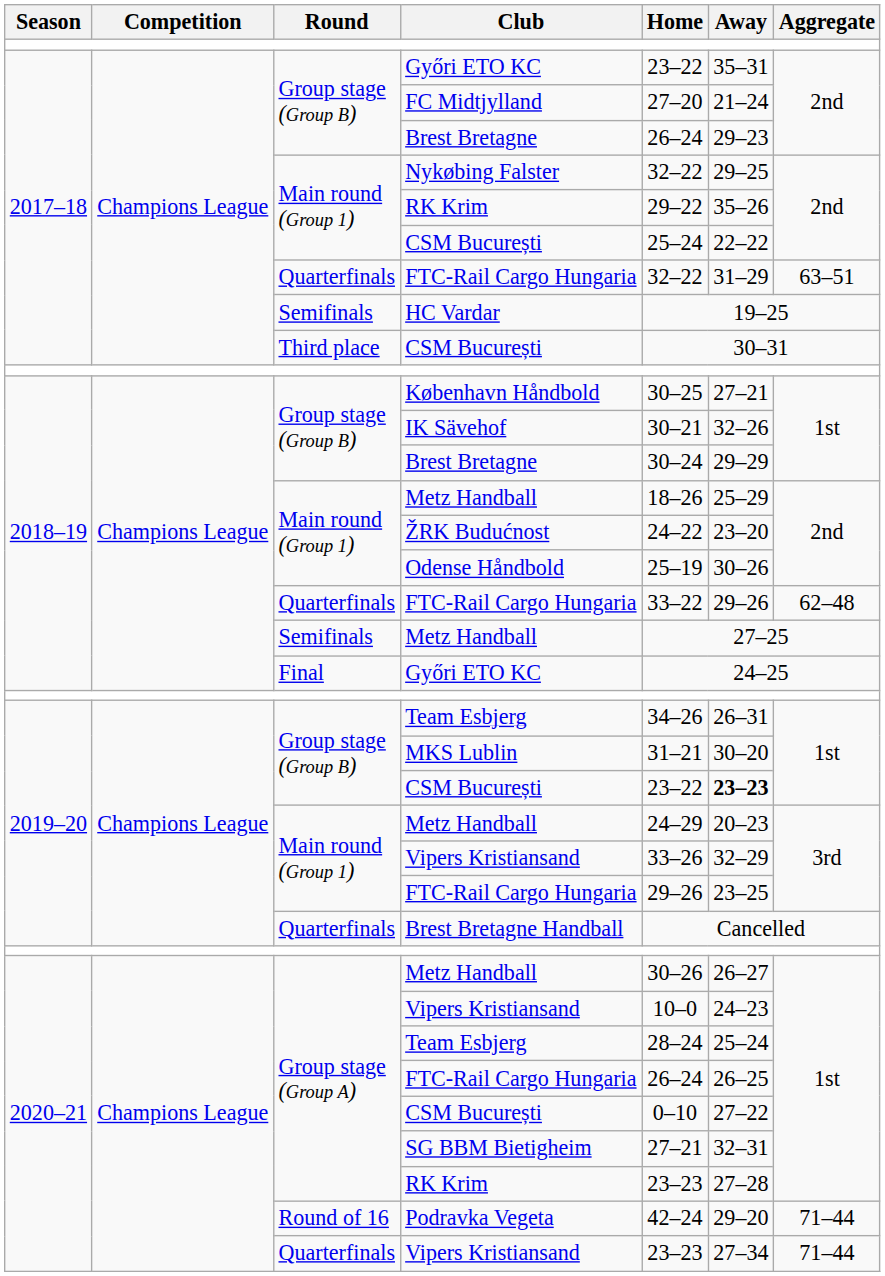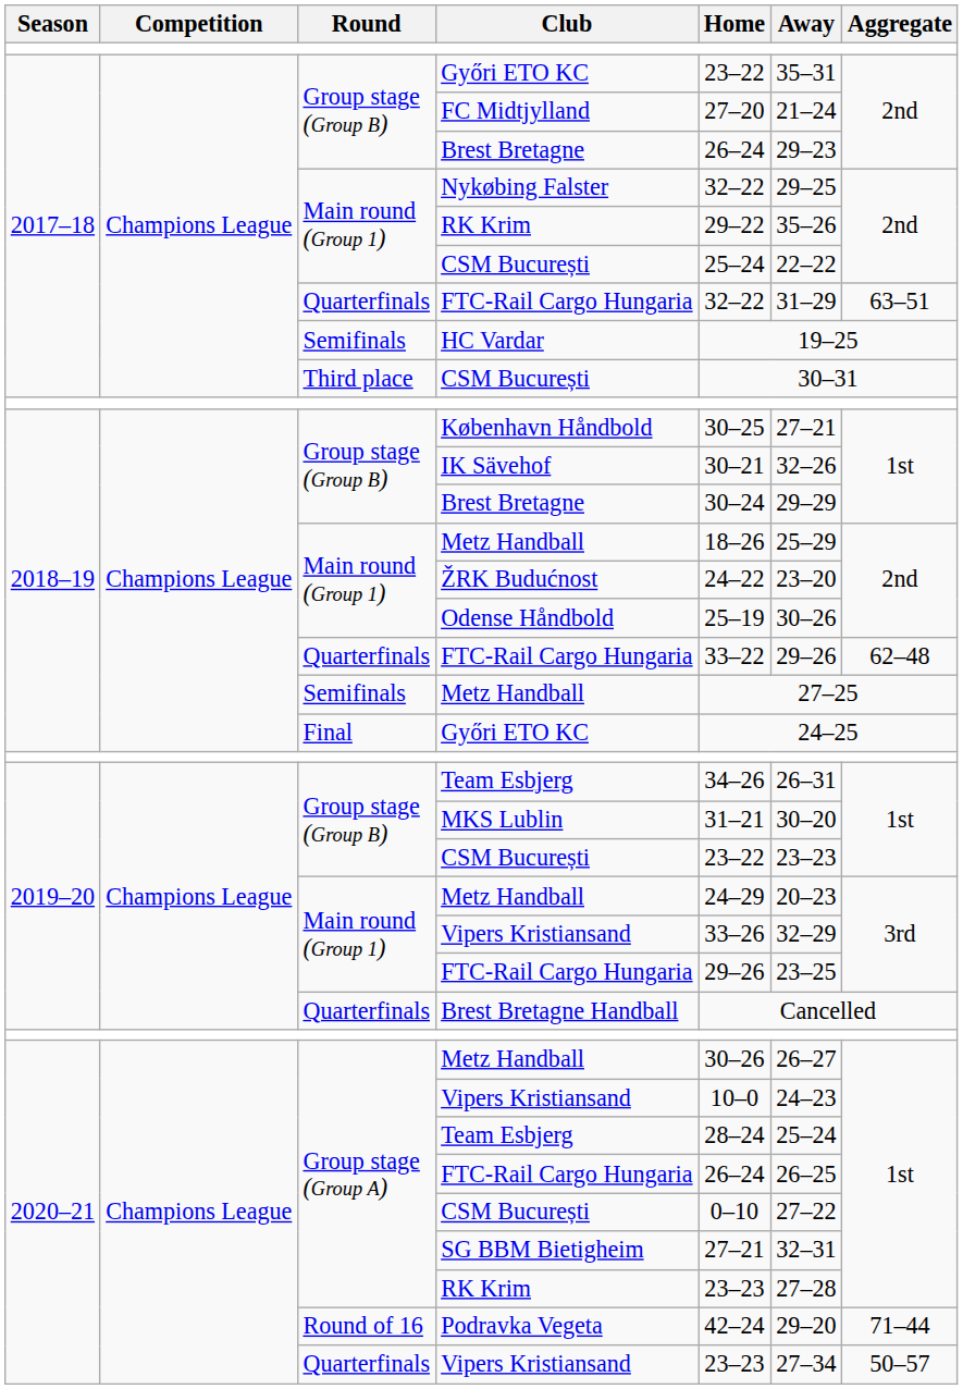Group stage (Group B) / CSM București | Away: bold -> normal
Quarterfinals / Vipers Kristiansand | Aggregate: 71–44 -> 50–57
